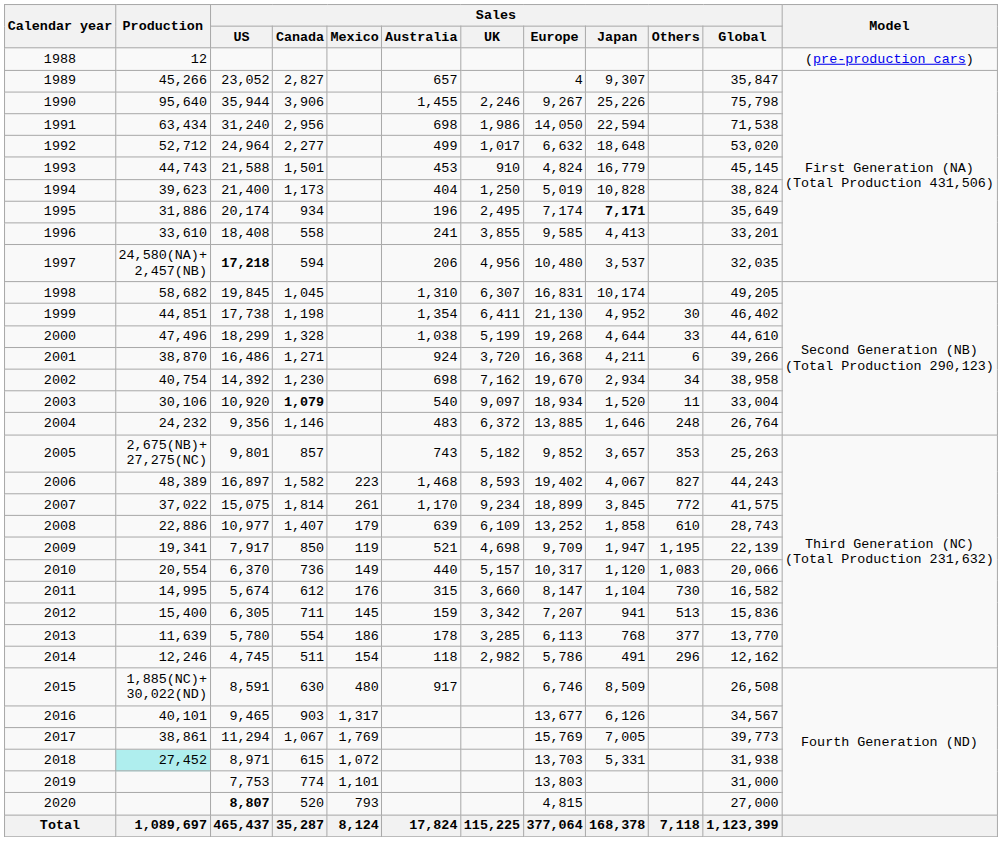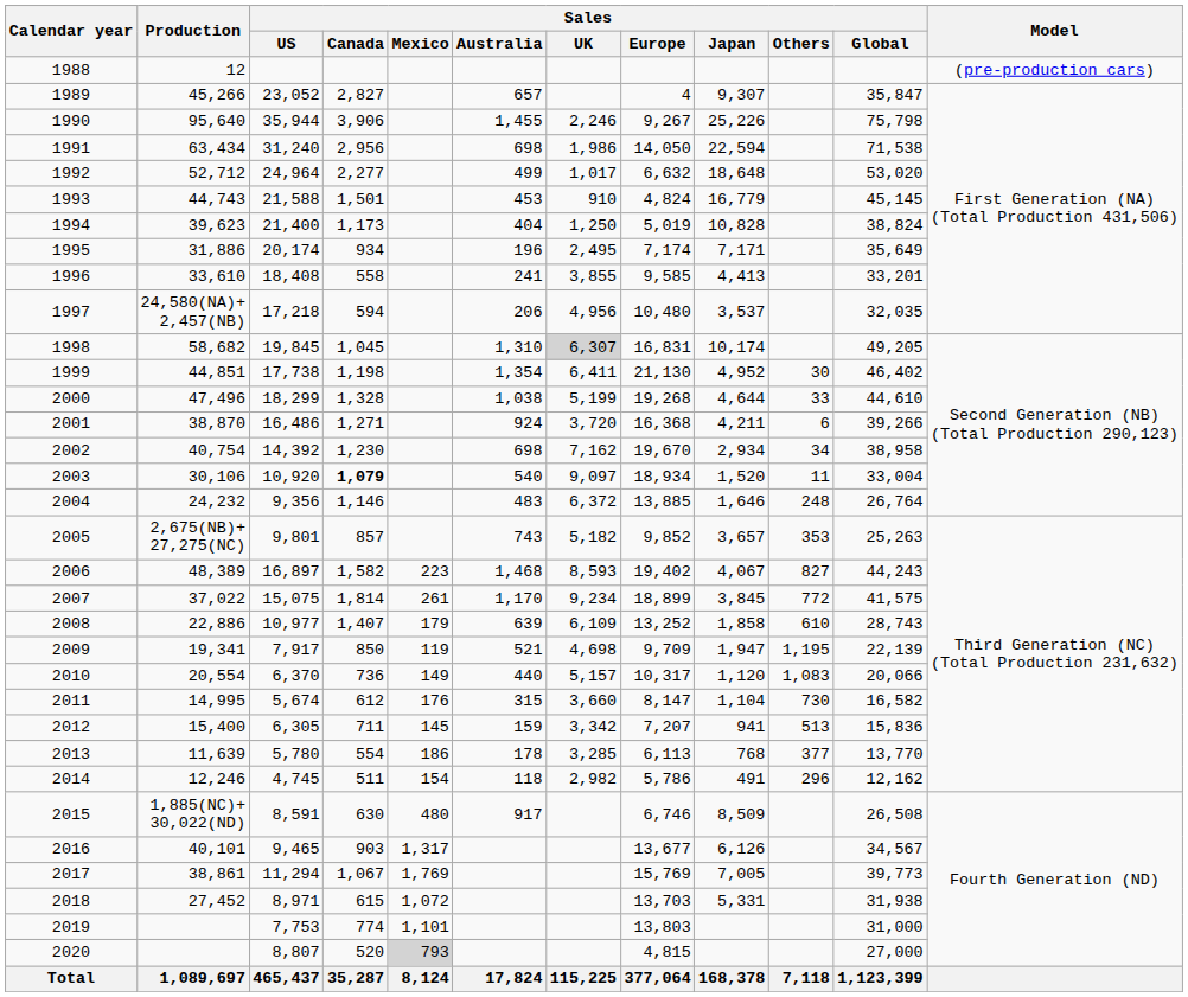1995 | Sales / Japan: bold -> normal
1997 | Sales / US: bold -> normal
1998 | Sales / UK: no background -> lightgrey background
2018 | Production: paleturquoise background -> no background
2020 | Sales / US: bold -> normal
2020 | Sales / Mexico: no background -> lightgrey background
